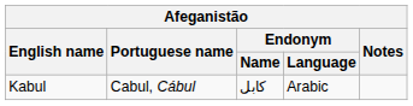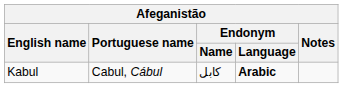Kabul | Endonym / Language: normal -> bold
